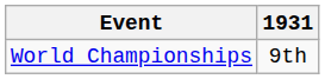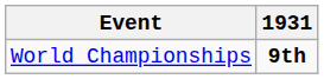World Championships | 1931: normal -> bold
